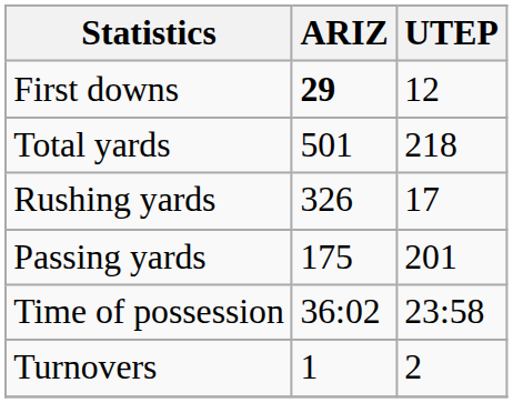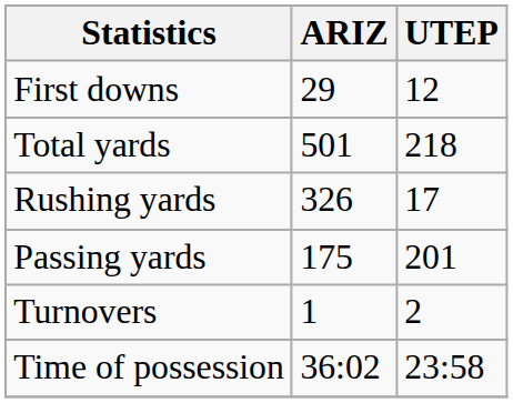First downs | ARIZ: bold -> normal
rows swapped: Turnovers <-> Time of possession
